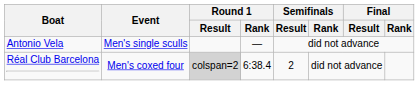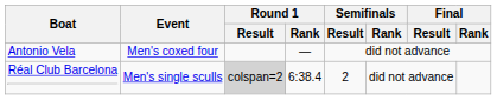Antonio Vela | Event: Men's single sculls -> Men's coxed four
Réal Club Barcelona | Event: Men's coxed four -> Men's single sculls
